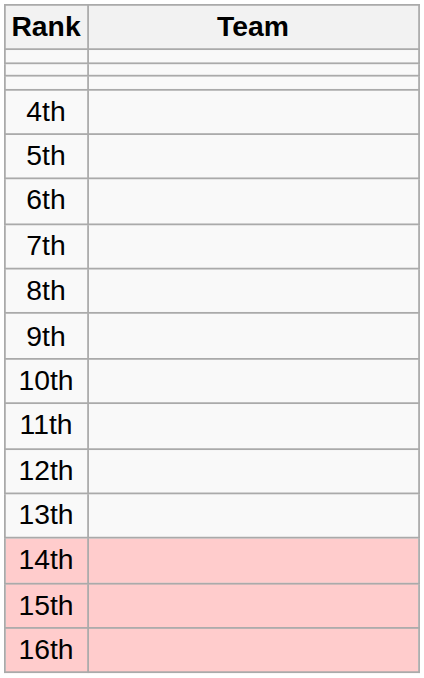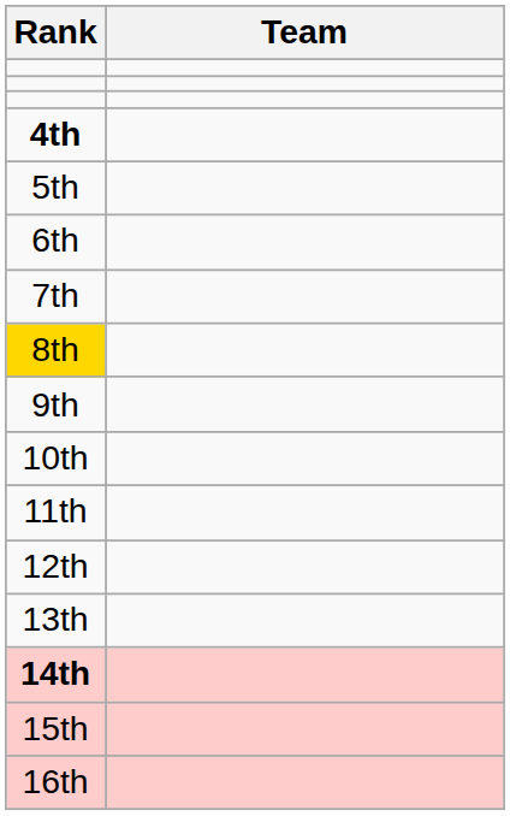row 5 | Rank: normal -> bold
row 9 | Rank: no background -> gold background
row 15 | Rank: normal -> bold
